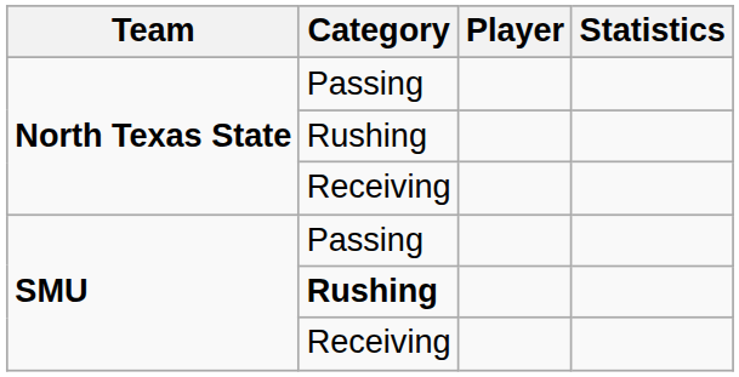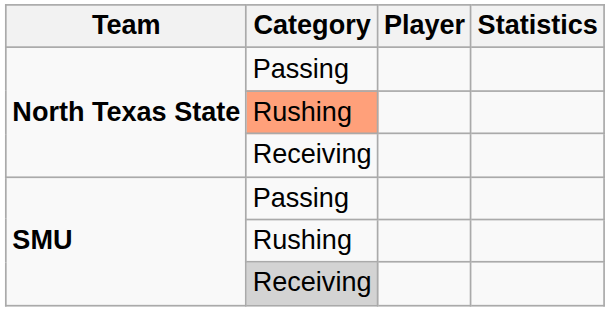North Texas State / Rushing | Category: no background -> lightsalmon background
SMU / Rushing | Category: bold -> normal
SMU / Receiving | Category: no background -> lightgrey background
